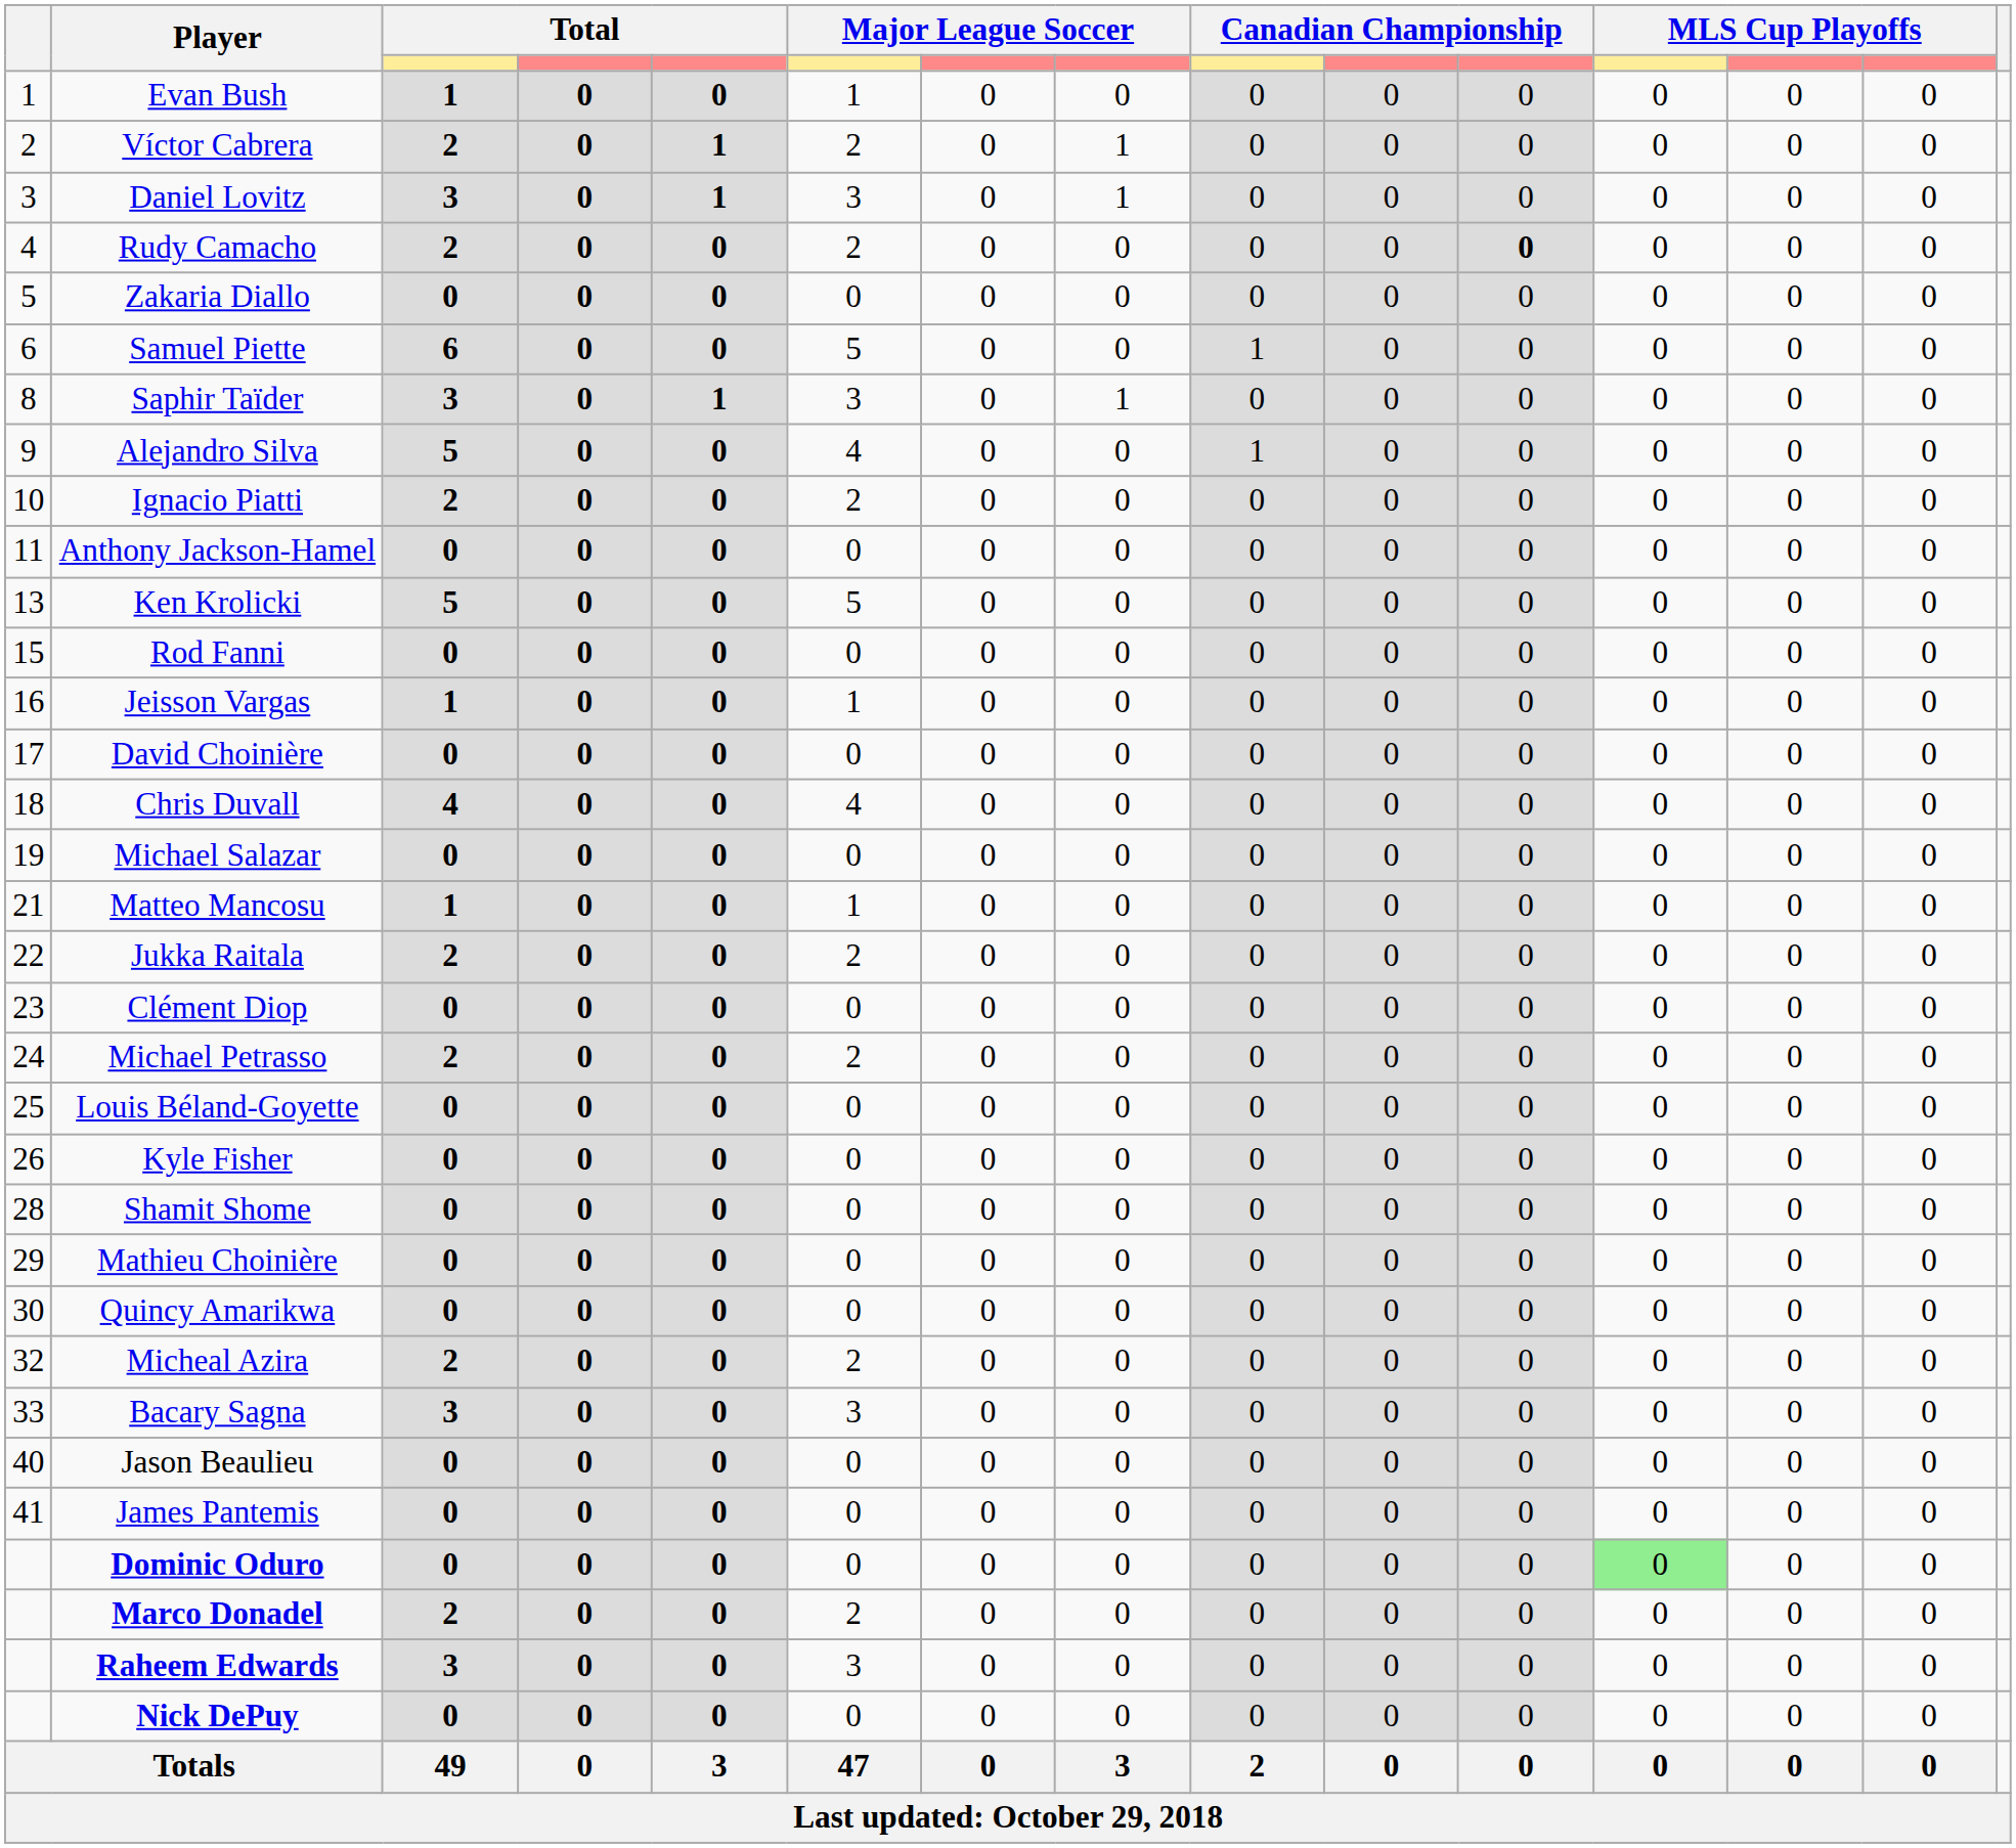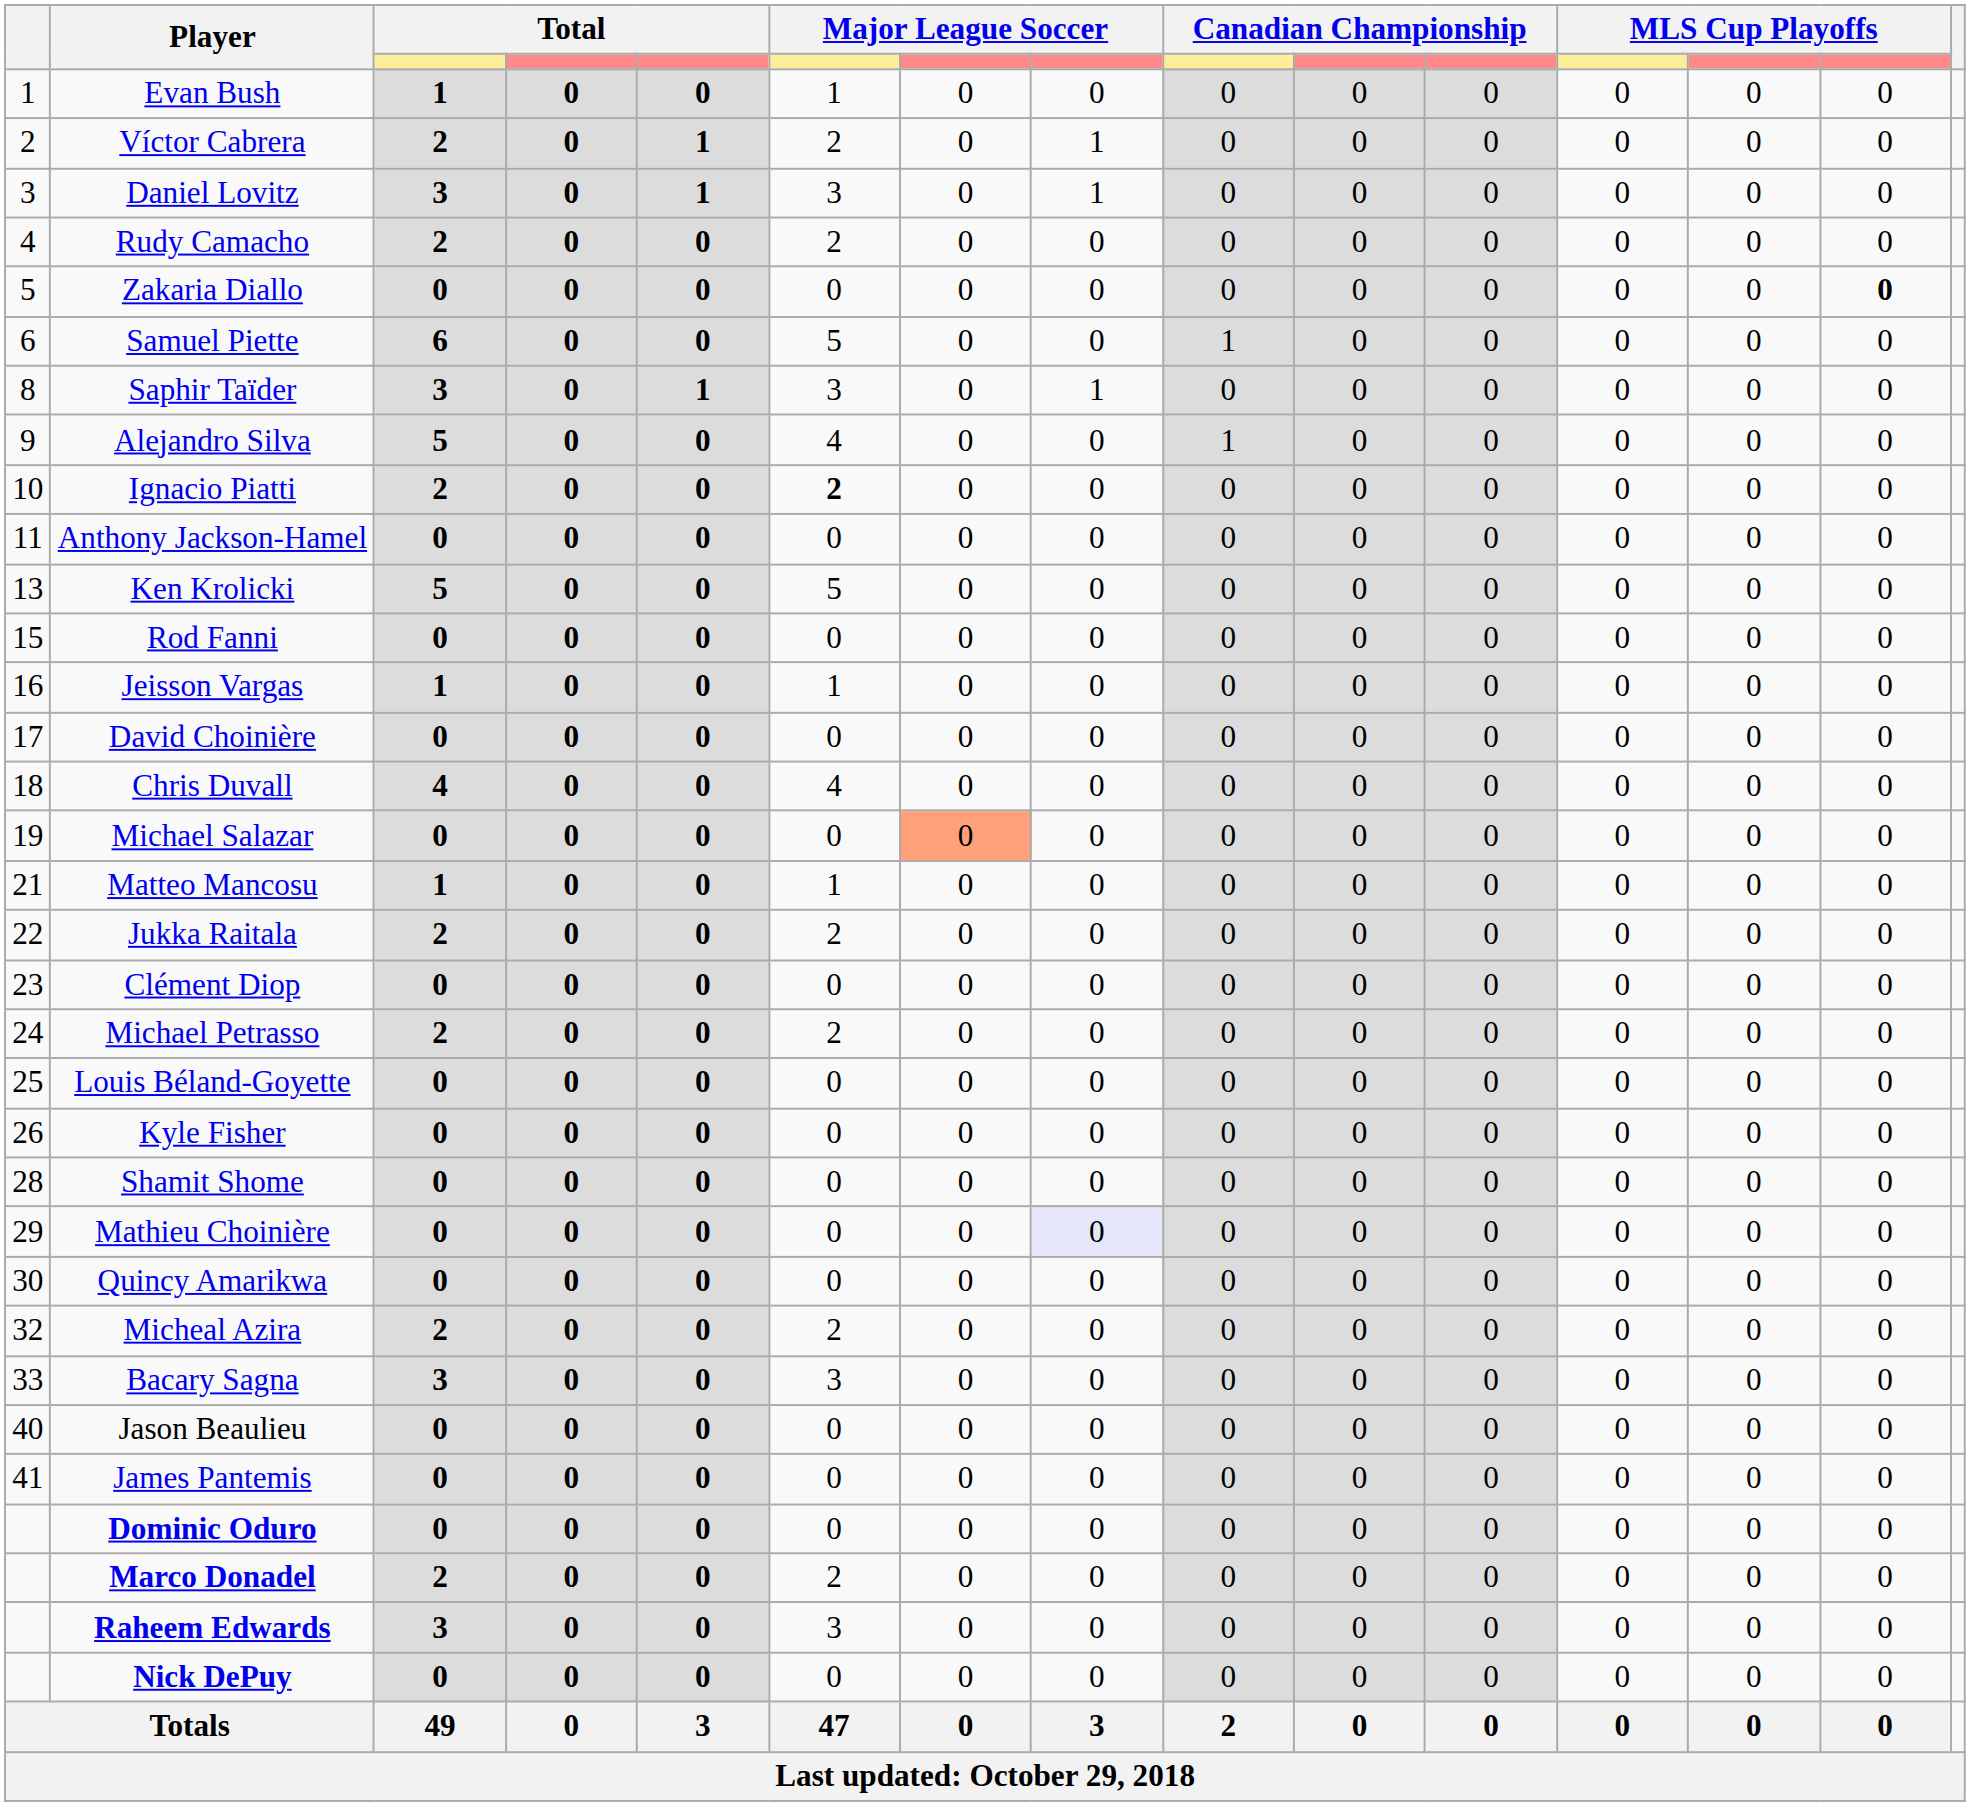Rudy Camacho | column 11: bold -> normal
Zakaria Diallo | column 14: normal -> bold
Ignacio Piatti | column 6: normal -> bold
Michael Salazar | column 7: no background -> lightsalmon background
Mathieu Choinière | column 8: no background -> lavender background
Dominic Oduro | column 12: lightgreen background -> no background
